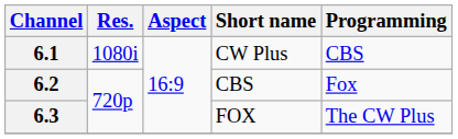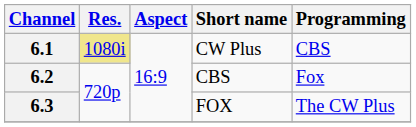6.1 | Res.: no background -> khaki background
